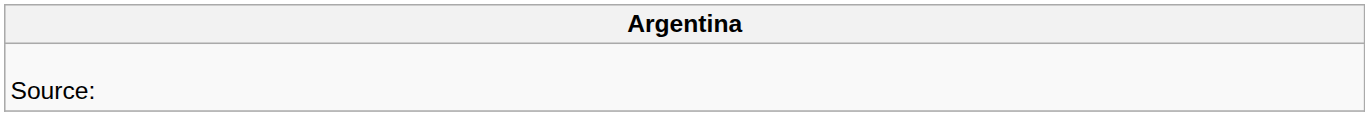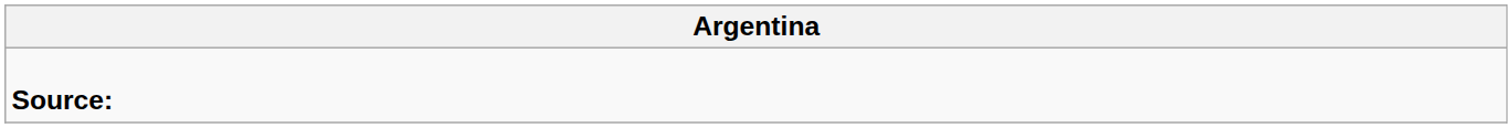row 2 | column 1: normal -> bold
